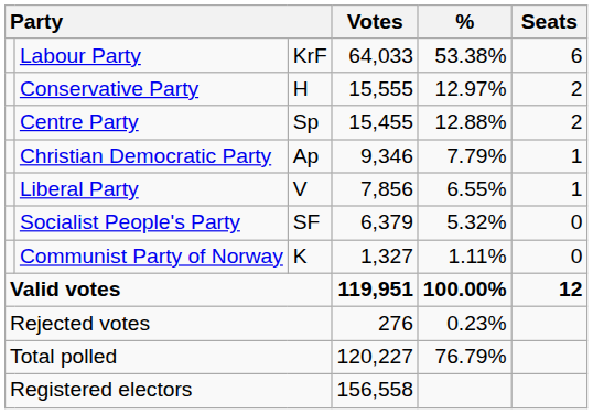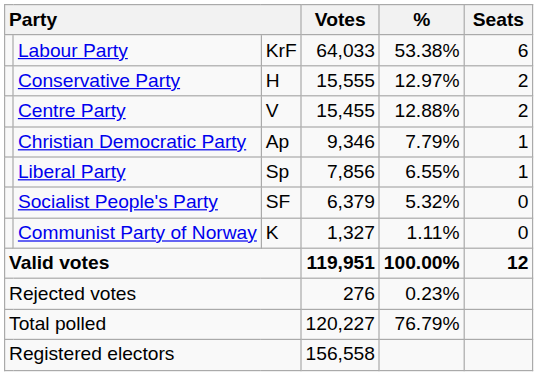Centre Party | column 3: Sp -> V
Liberal Party | column 3: V -> Sp
